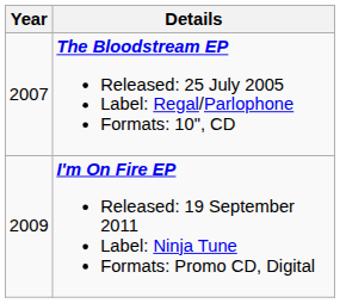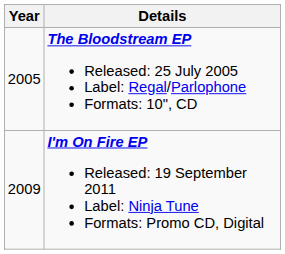row 2 | Year: 2007 -> 2005
